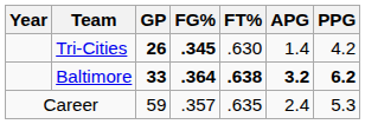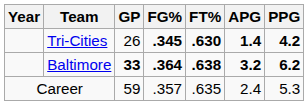Tri-Cities | GP: bold -> normal
Tri-Cities | FT%: normal -> bold
Tri-Cities | APG: normal -> bold
Tri-Cities | PPG: normal -> bold
